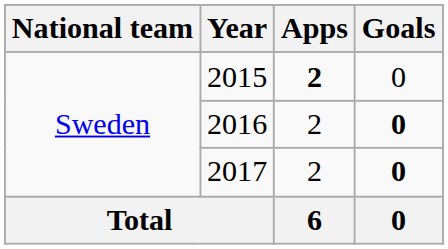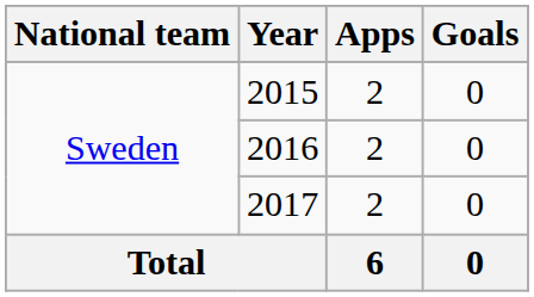2015 | Apps: bold -> normal
2016 | Goals: bold -> normal
2017 | Goals: bold -> normal
